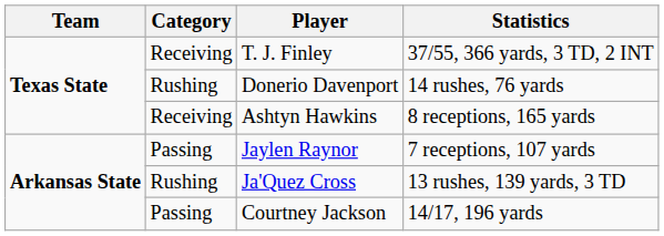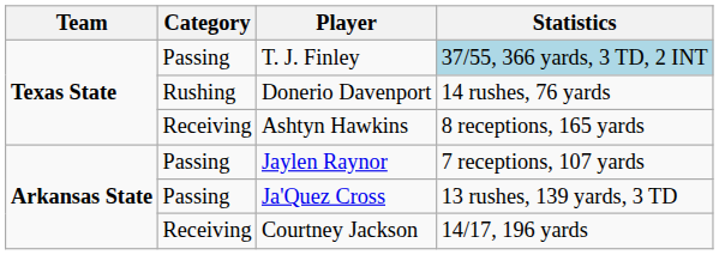T. J. Finley | Category: Receiving -> Passing
T. J. Finley | Statistics: no background -> lightblue background
Ja'Quez Cross | Category: Rushing -> Passing
Courtney Jackson | Category: Passing -> Receiving
